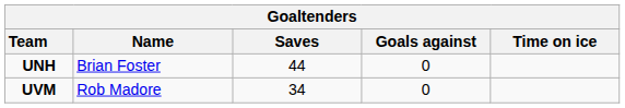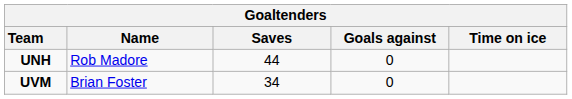UNH | Name: Brian Foster -> Rob Madore
UVM | Name: Rob Madore -> Brian Foster
